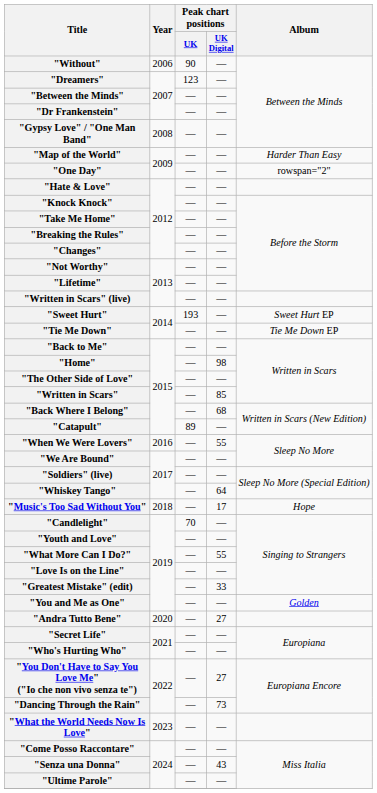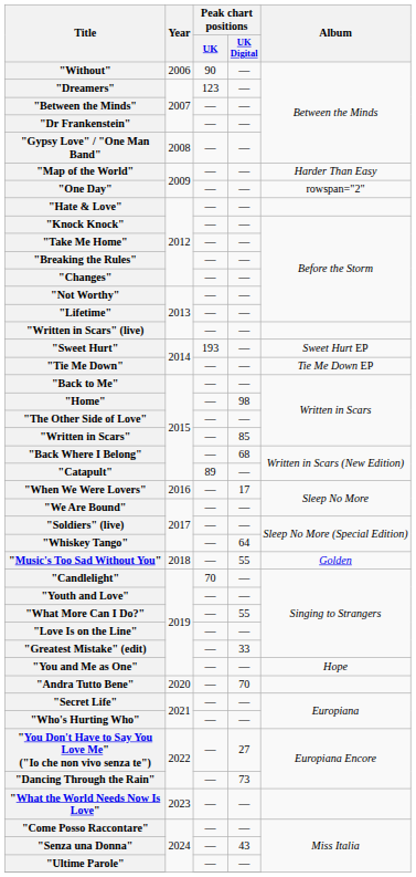"When We Were Lovers" | Peak chart positions / UK Digital: 55 -> 17
"Music's Too Sad Without You" | Peak chart positions / UK Digital: 17 -> 55
"Music's Too Sad Without You" | Album: Hope -> Golden
"You and Me as One" | Album: Golden -> Hope
"Andra Tutto Bene" | Peak chart positions / UK Digital: 27 -> 70
